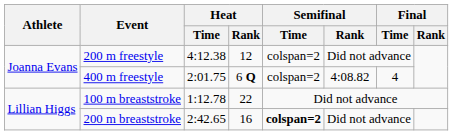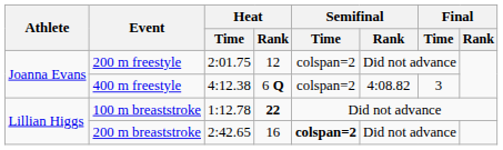200 m freestyle | Heat / Time: 4:12.38 -> 2:01.75
400 m freestyle | Heat / Time: 2:01.75 -> 4:12.38
400 m freestyle | Final / Time: 4 -> 3
100 m breaststroke | Heat / Rank: normal -> bold
